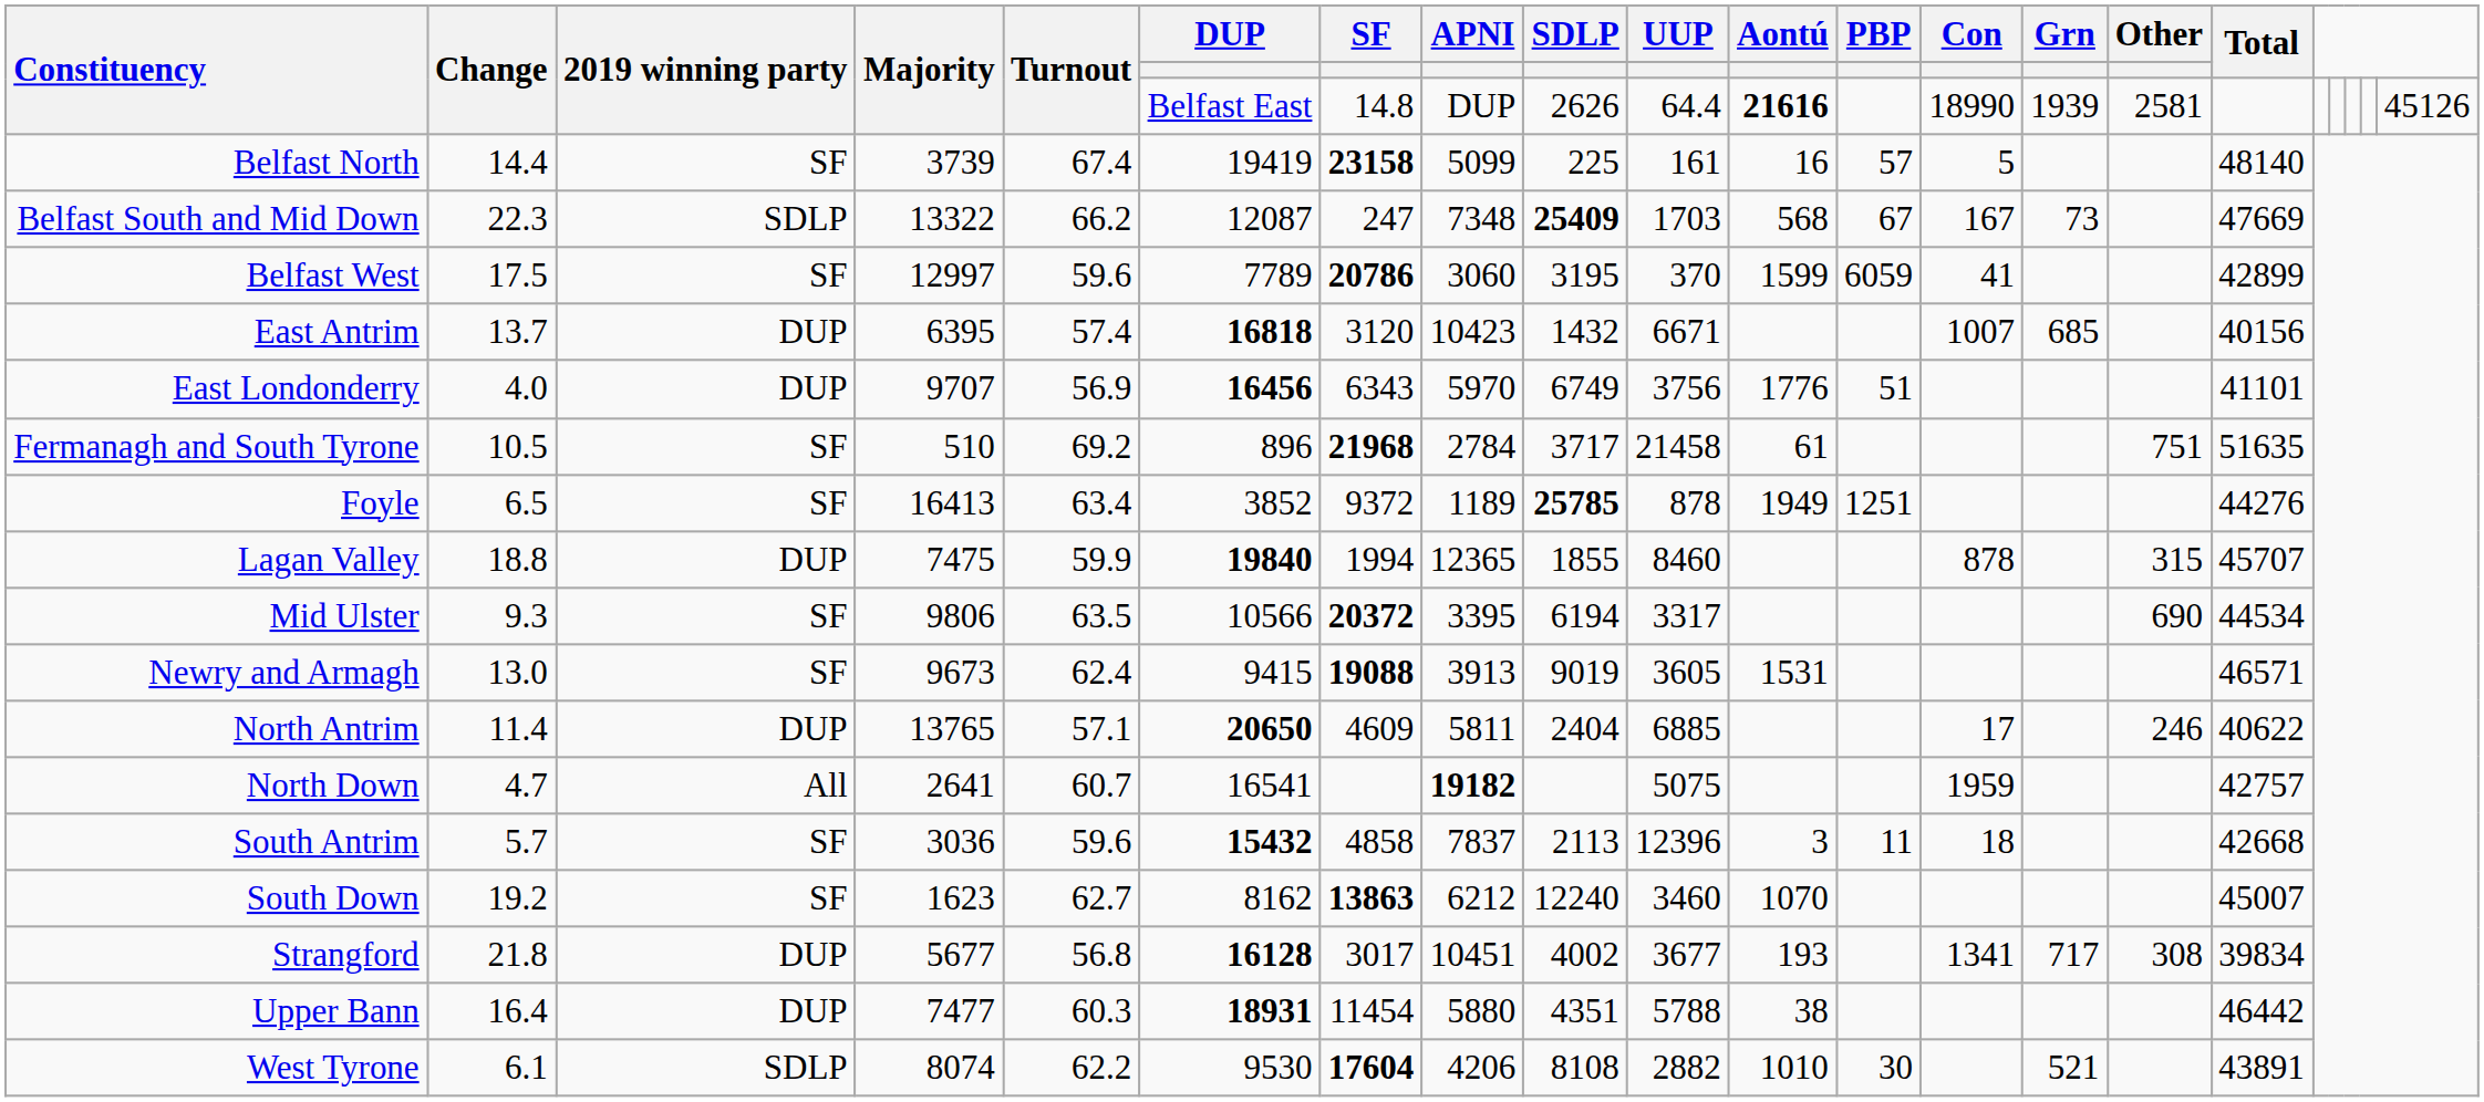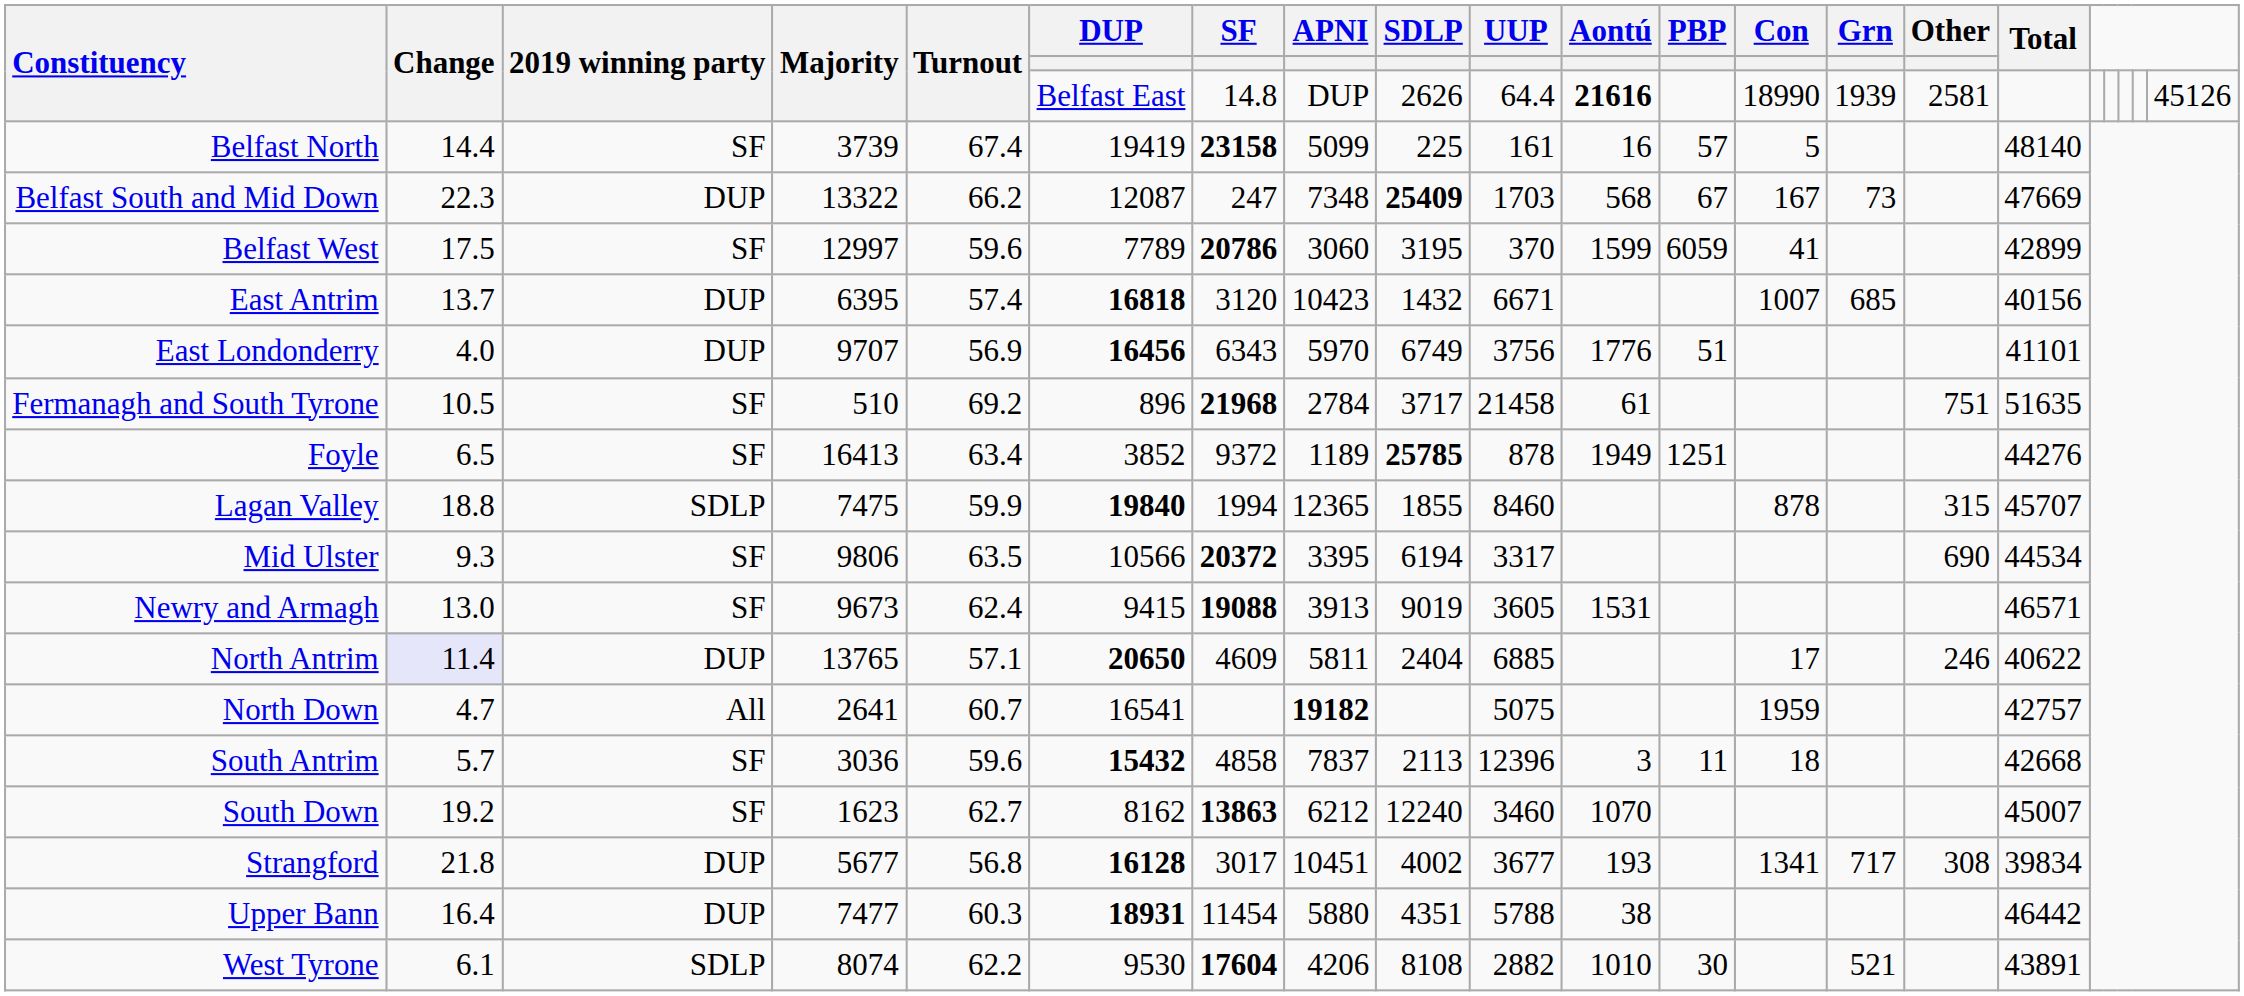Belfast South and Mid Down | 2019 winning party: SDLP -> DUP
Lagan Valley | 2019 winning party: DUP -> SDLP
North Antrim | Change: no background -> lavender background
